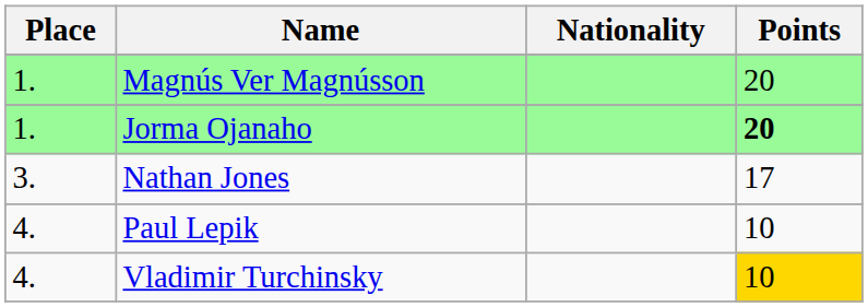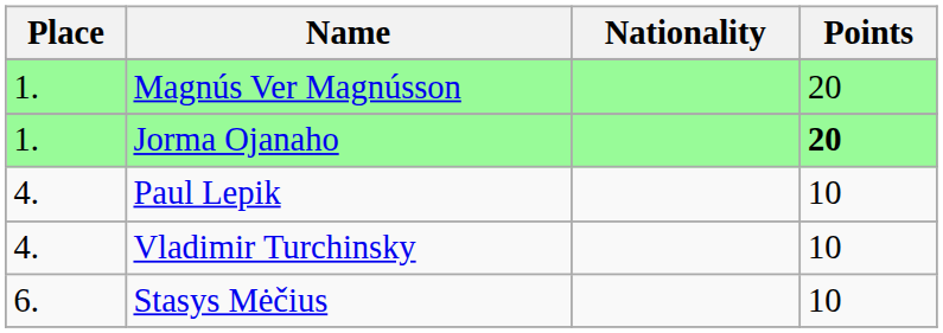- row: 3. | Nathan Jones | 17
Vladimir Turchinsky | Points: gold background -> no background
+ row: 6. | Stasys Mėčius | 10
